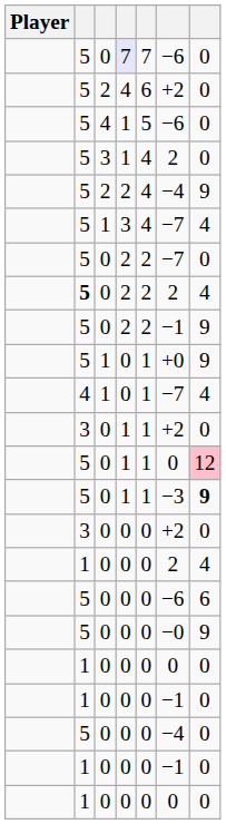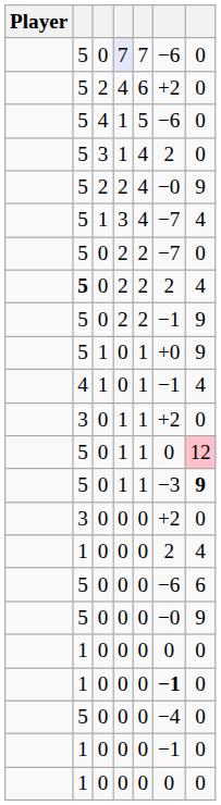row 6 | column 6: −4 -> −0
row 12 | column 6: −7 -> −1
row 21 | column 6: normal -> bold
